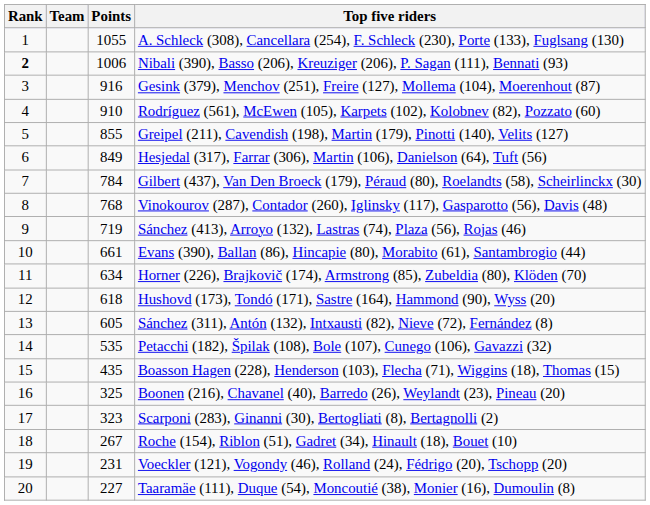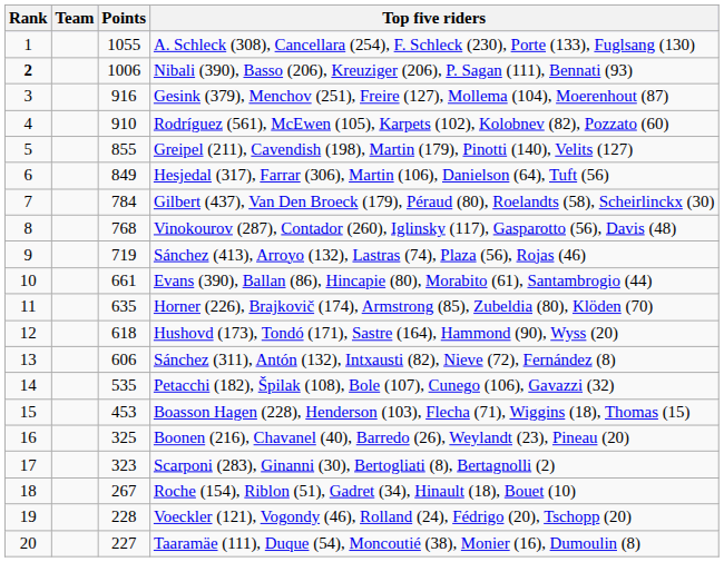row 12 | Points: 634 -> 635
row 14 | Points: 605 -> 606
row 16 | Points: 435 -> 453
row 20 | Points: 231 -> 228
